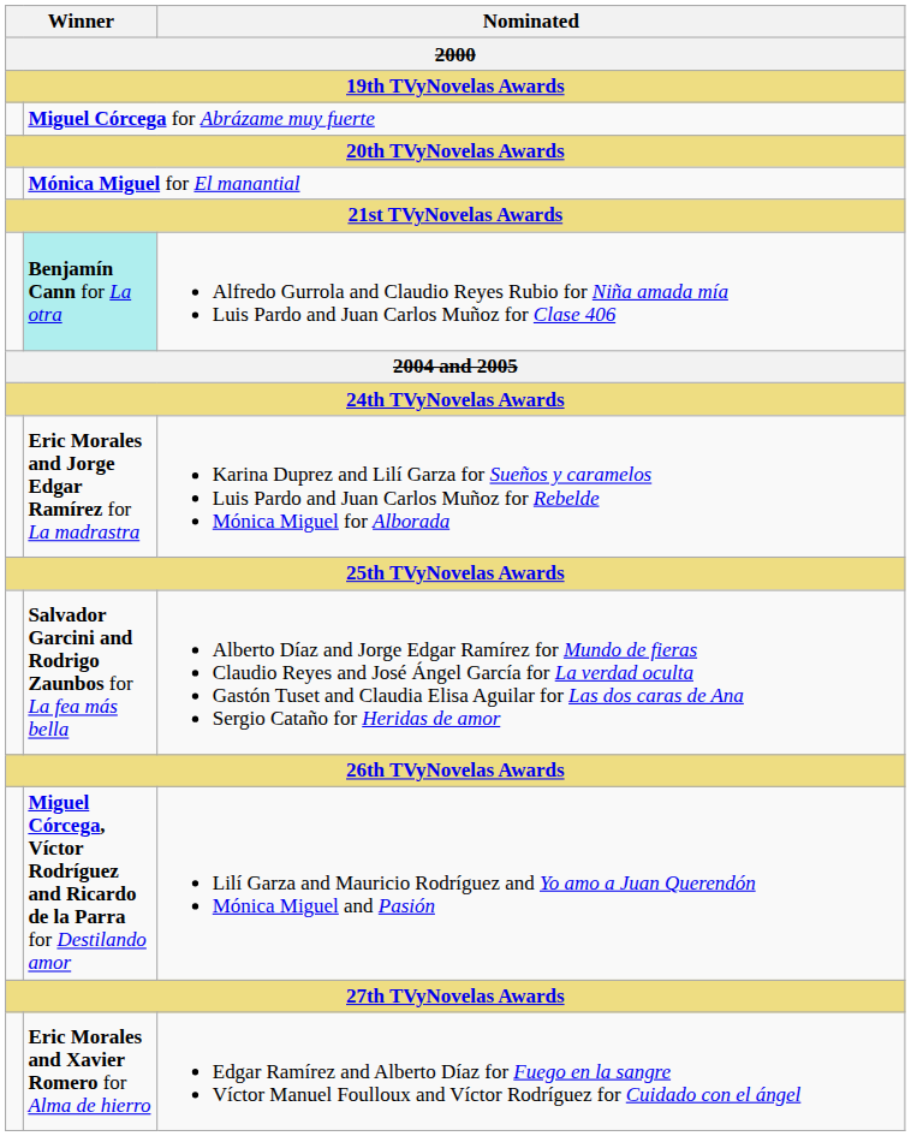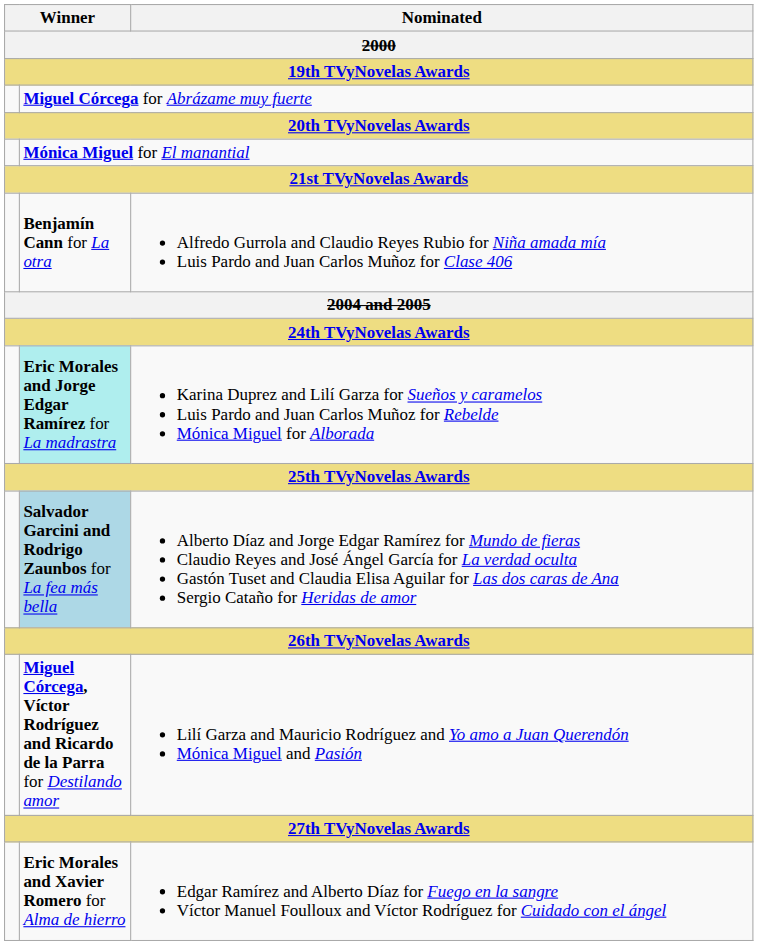Benjamín Cann for La otra | column 2: paleturquoise background -> no background
Eric Morales and Jorge Edgar Ramírez for La madrastra | column 2: no background -> paleturquoise background
Salvador Garcini and Rodrigo Zaunbos for La fea más bella | column 2: no background -> lightblue background
